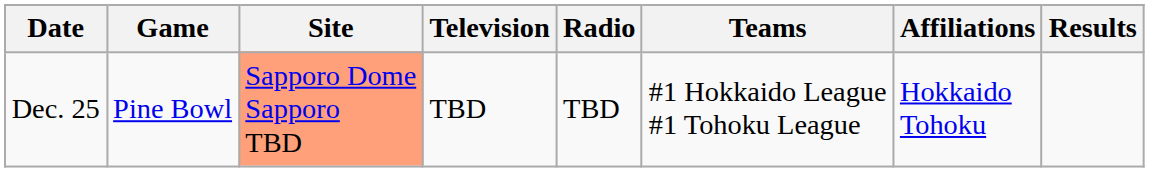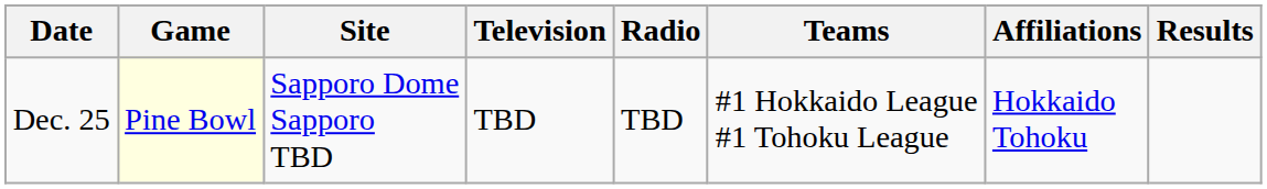Dec. 25 | Game: no background -> lightyellow background
Dec. 25 | Site: lightsalmon background -> no background
